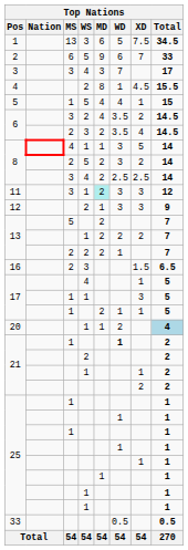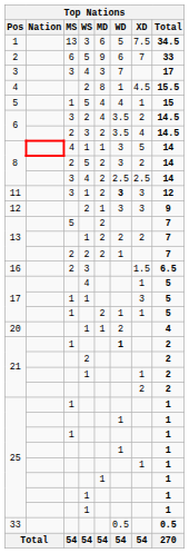11 | MD: paleturquoise background -> no background
11 | WD: normal -> bold
20 | Total: lightblue background -> no background
